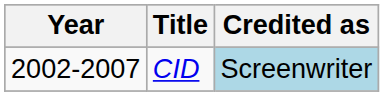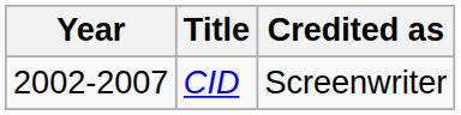CID | Credited as: lightblue background -> no background
